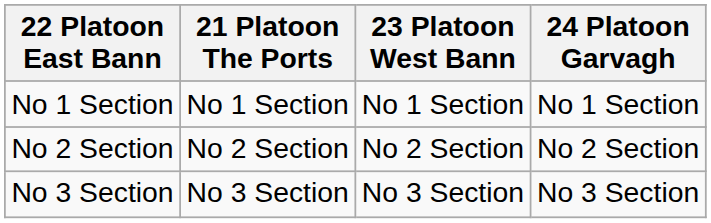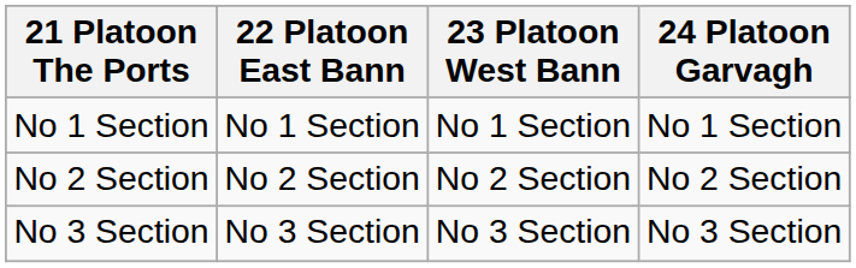columns swapped: 21 Platoon The Ports <-> 22 Platoon East Bann
